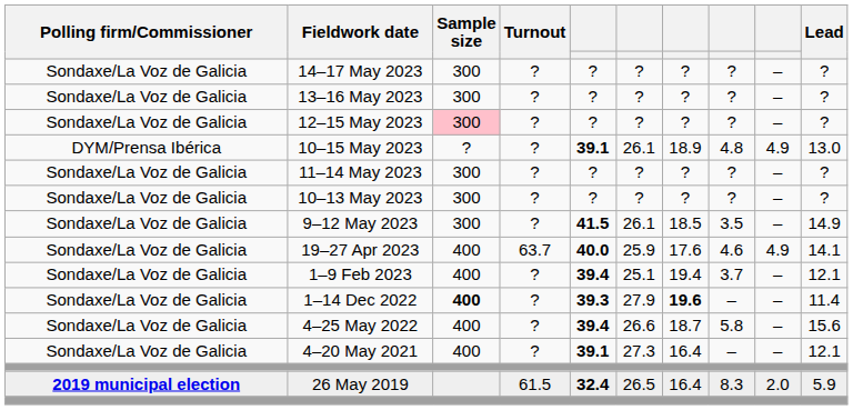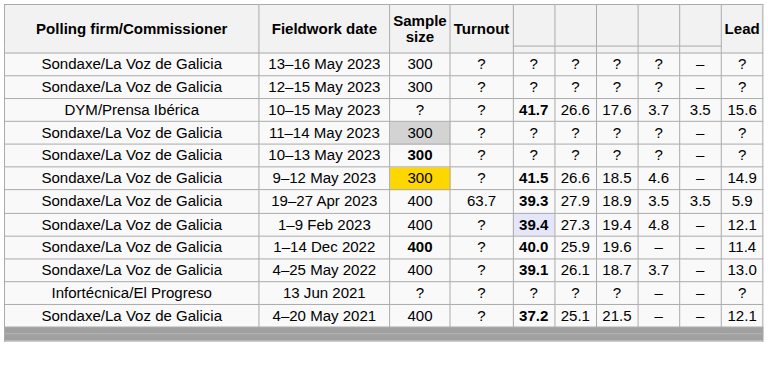- row: Sondaxe/La Voz de Galicia | 14–17 May 2023 | 300 | ? | ? | ? | ? | ? | – | ?
12–15 May 2023 | Sample size: pink background -> no background
10–15 May 2023 | column 5: 39.1 -> 41.7
10–15 May 2023 | column 6: 26.1 -> 26.6
10–15 May 2023 | column 7: 18.9 -> 17.6
10–15 May 2023 | column 8: 4.8 -> 3.7
10–15 May 2023 | column 9: 4.9 -> 3.5
10–15 May 2023 | Lead: 13.0 -> 15.6
11–14 May 2023 | Sample size: no background -> lightgrey background
10–13 May 2023 | Sample size: normal -> bold
9–12 May 2023 | Sample size: no background -> gold background
9–12 May 2023 | column 6: 26.1 -> 26.6
9–12 May 2023 | column 8: 3.5 -> 4.6
19–27 Apr 2023 | column 5: 40.0 -> 39.3
19–27 Apr 2023 | column 6: 25.9 -> 27.9
19–27 Apr 2023 | column 7: 17.6 -> 18.9
19–27 Apr 2023 | column 8: 4.6 -> 3.5
19–27 Apr 2023 | column 9: 4.9 -> 3.5
19–27 Apr 2023 | Lead: 14.1 -> 5.9
1–9 Feb 2023 | column 5: no background -> lavender background
1–9 Feb 2023 | column 6: 25.1 -> 27.3
1–9 Feb 2023 | column 8: 3.7 -> 4.8
1–14 Dec 2022 | column 5: 39.3 -> 40.0
1–14 Dec 2022 | column 6: 27.9 -> 25.9
1–14 Dec 2022 | column 7: bold -> normal
4–25 May 2022 | column 5: 39.4 -> 39.1
4–25 May 2022 | column 6: 26.6 -> 26.1
4–25 May 2022 | column 8: 5.8 -> 3.7
4–25 May 2022 | Lead: 15.6 -> 13.0
+ row: Infortécnica/El Progreso | 13 Jun 2021 | ? | ? | ? | ? | ? | – | – | ?
4–20 May 2021 | column 5: 39.1 -> 37.2
4–20 May 2021 | column 6: 27.3 -> 25.1
4–20 May 2021 | column 7: 16.4 -> 21.5
- row: 2019 municipal election | 26 May 2019 | 61.5 | 32.4 | 26.5 | 16.4 | 8.3 | 2.0 | 5.9
